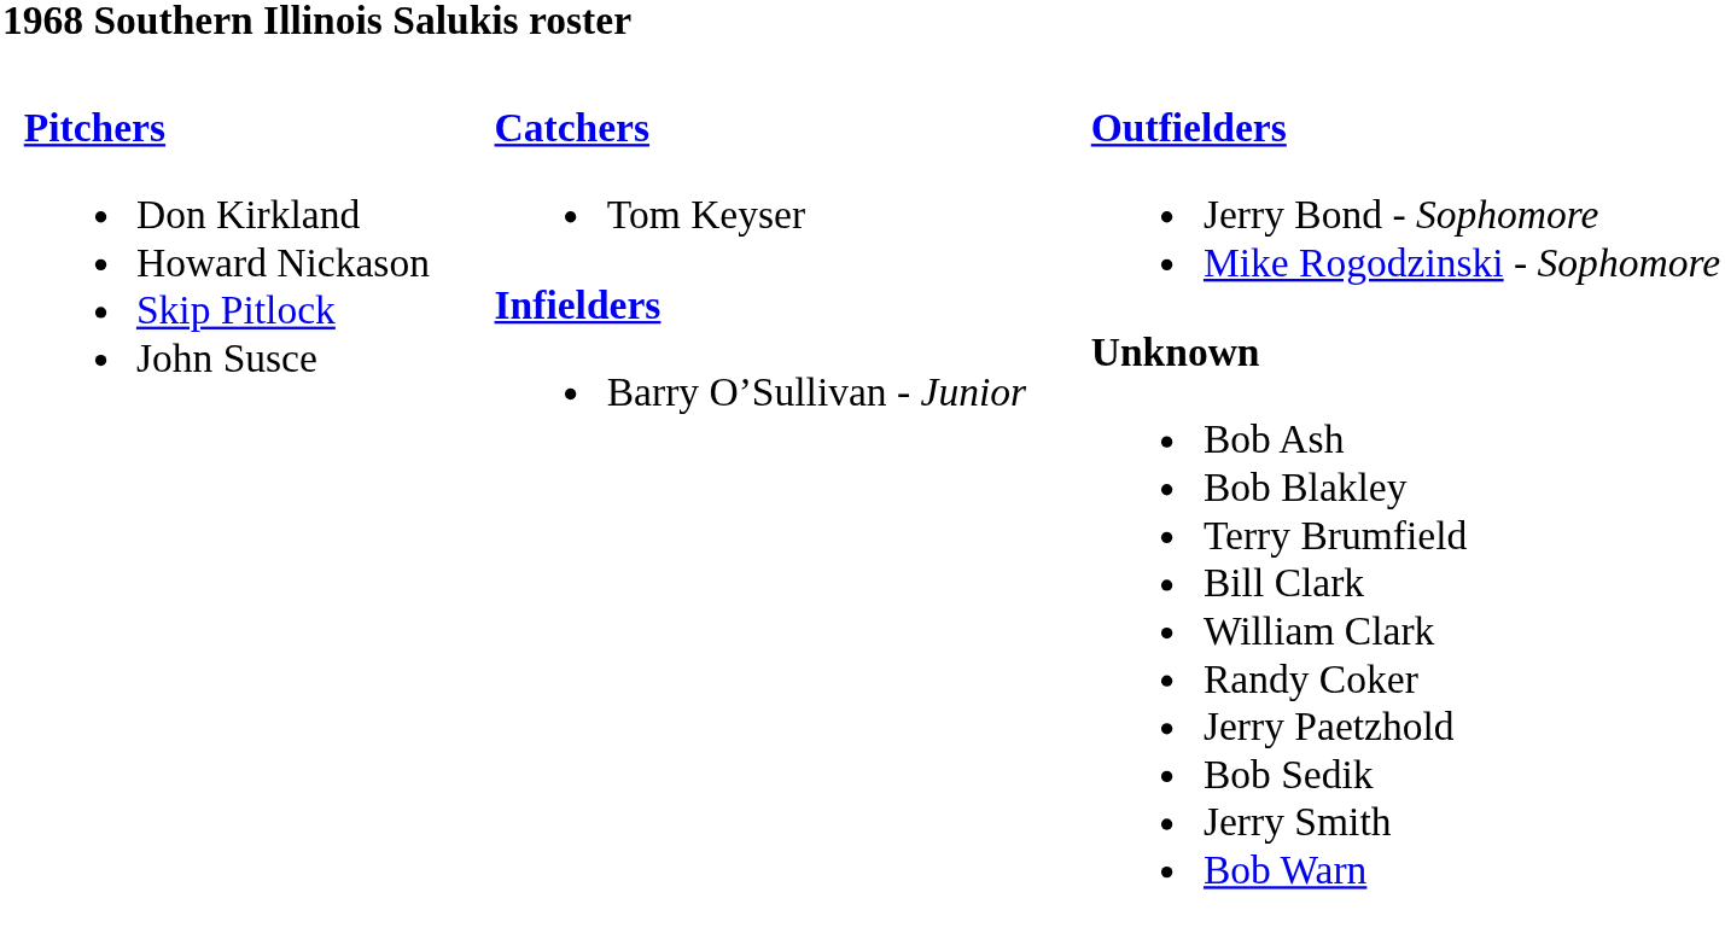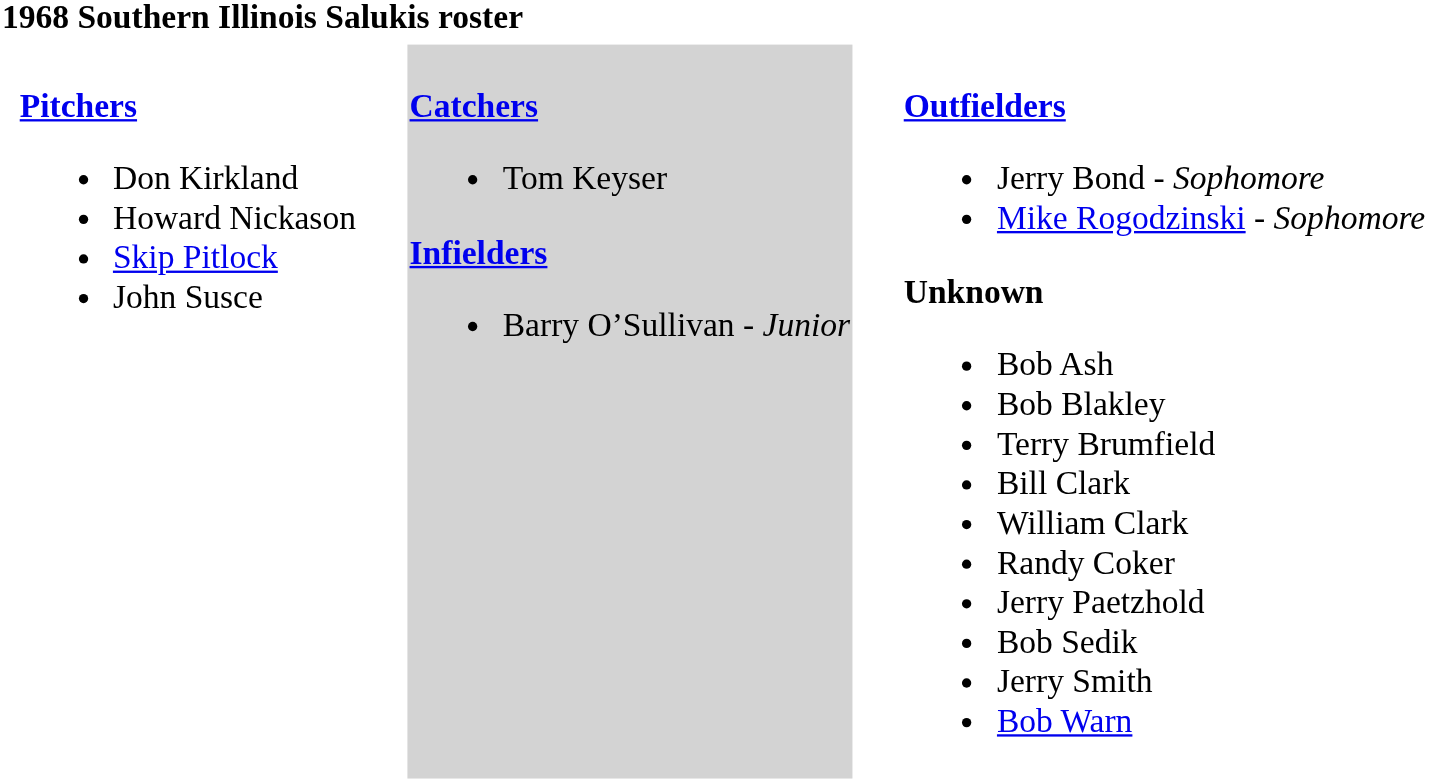row 2 | column 2: no background -> lightgrey background
